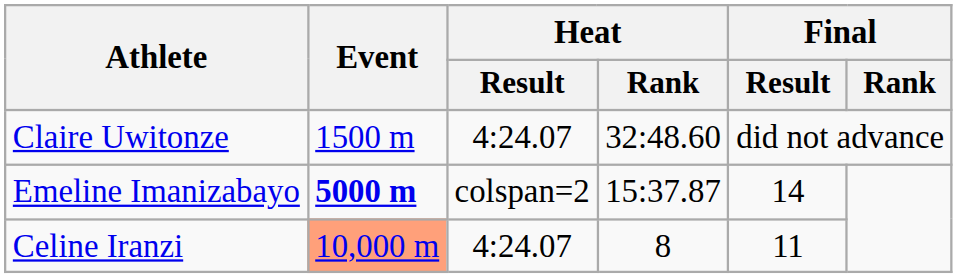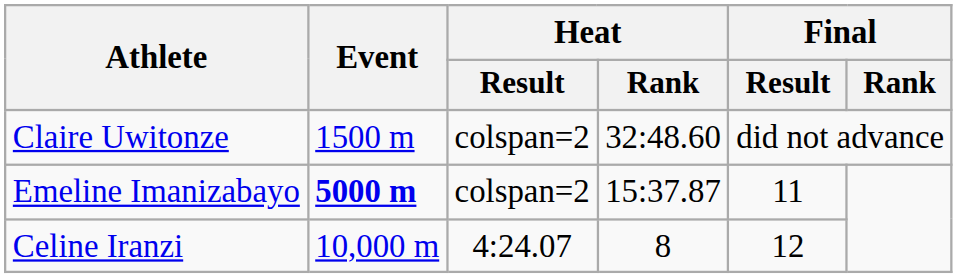Claire Uwitonze | Heat / Result: 4:24.07 -> colspan=2
Emeline Imanizabayo | Final / Result: 14 -> 11
Celine Iranzi | Event: lightsalmon background -> no background
Celine Iranzi | Final / Result: 11 -> 12
